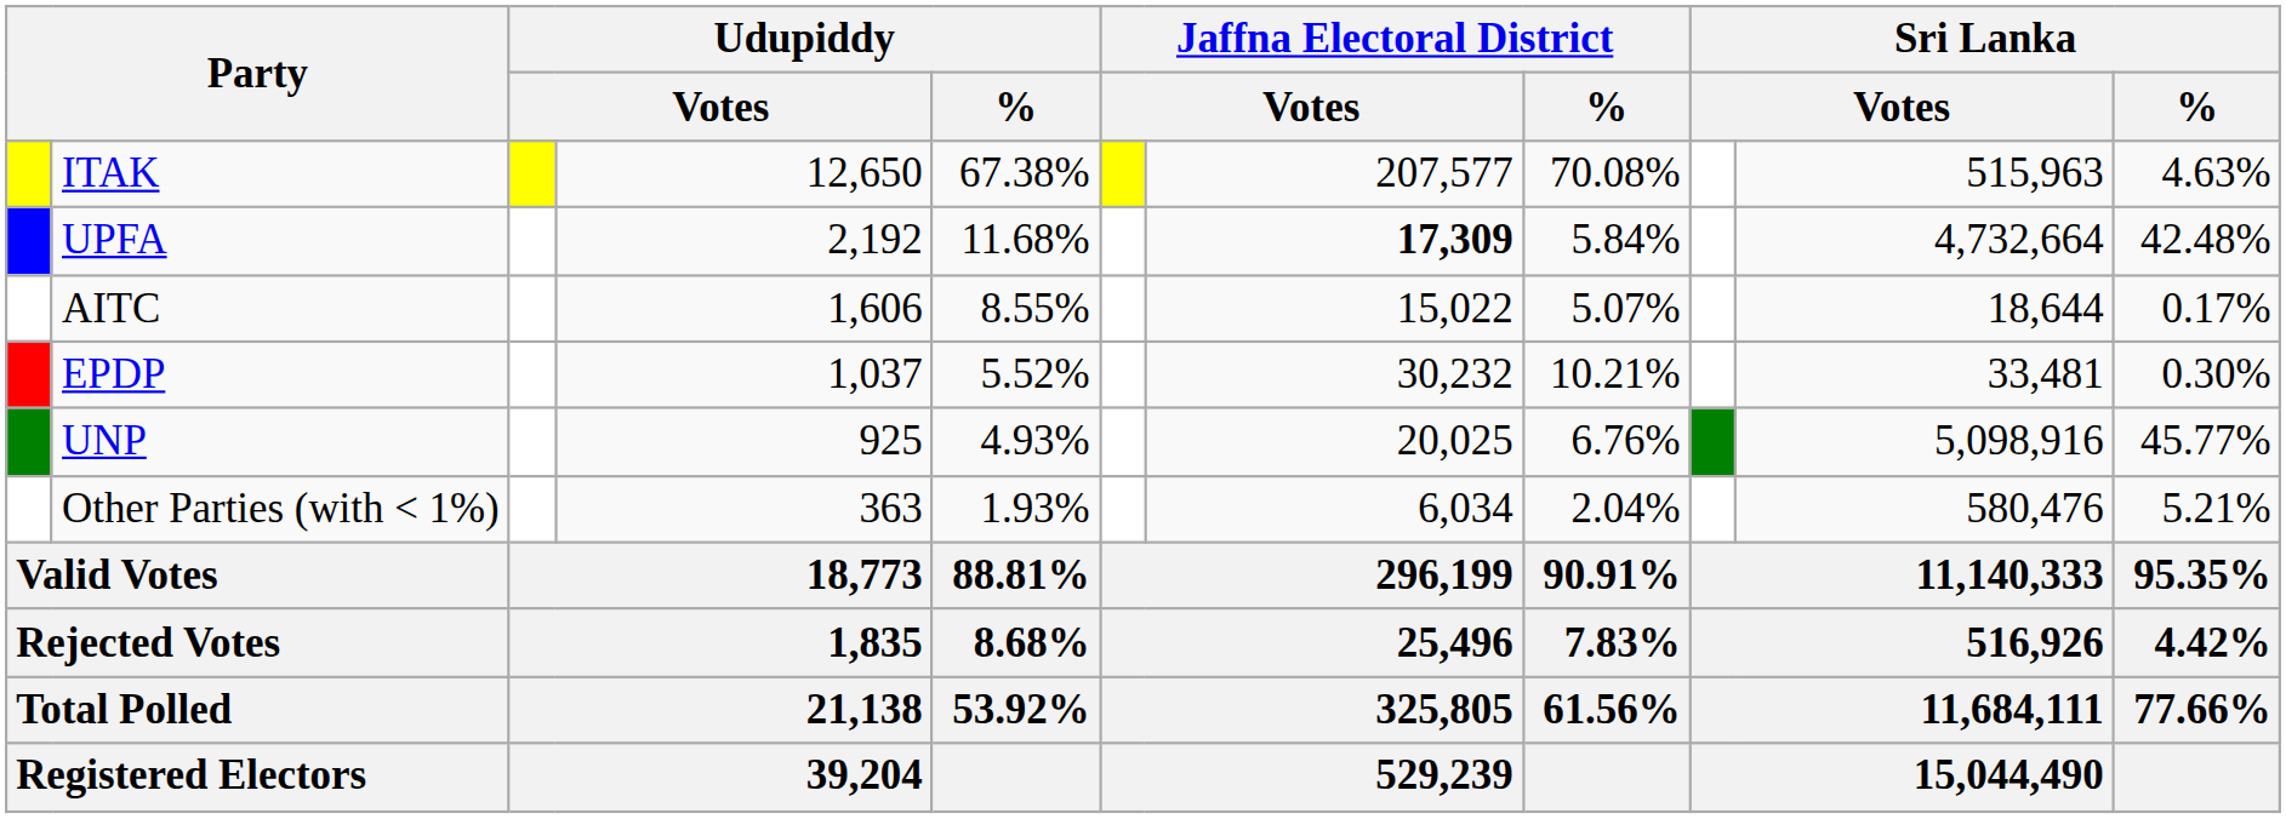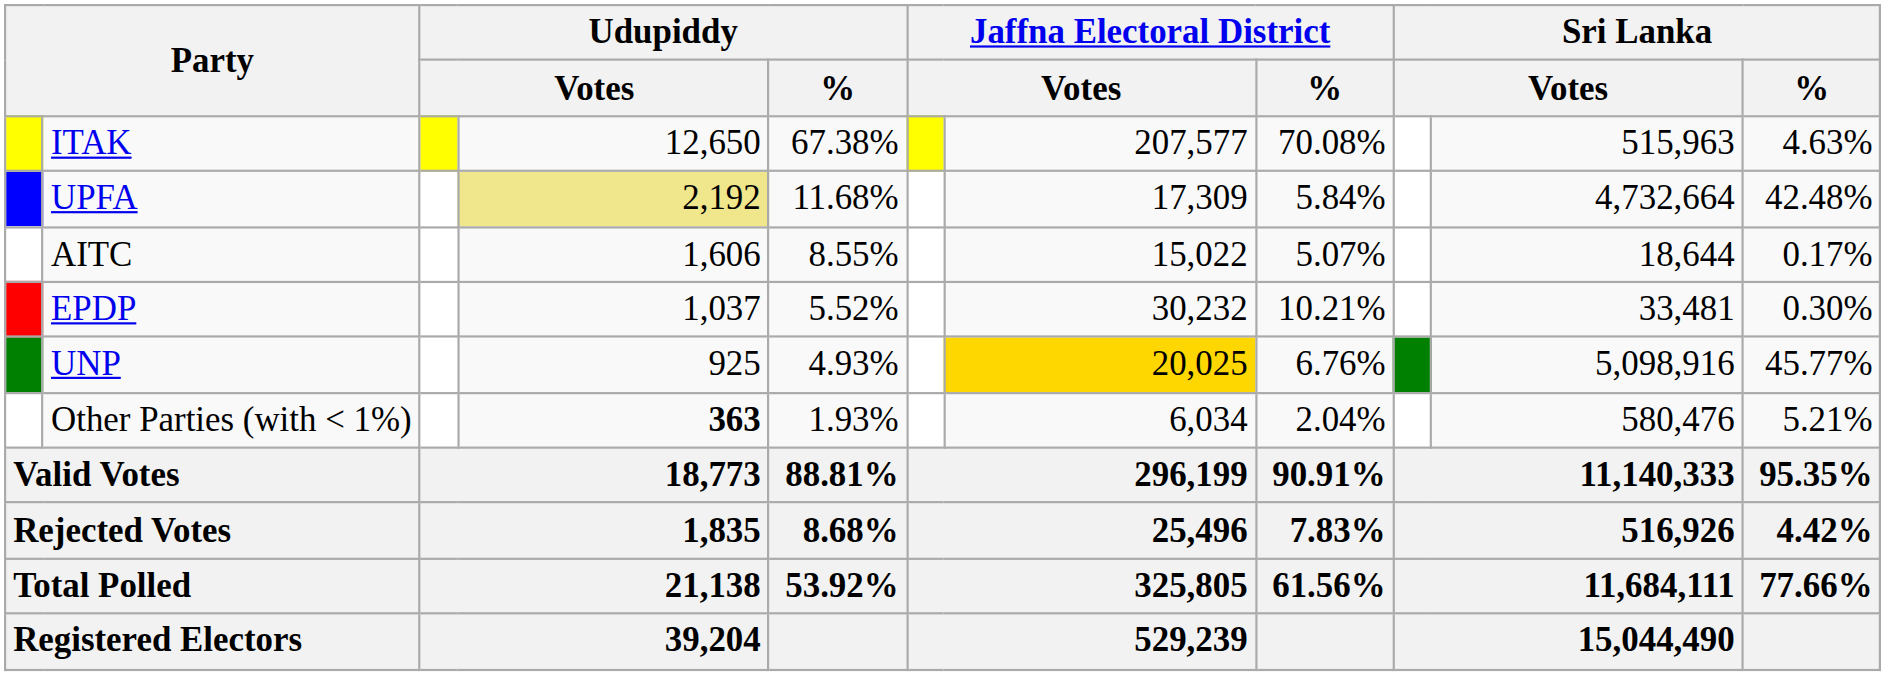UPFA | column 4: no background -> khaki background
UPFA | column 7: bold -> normal
UNP | column 7: no background -> gold background
Other Parties (with < 1%) | column 4: normal -> bold
